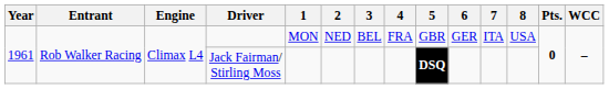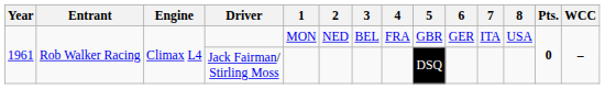Jack Fairman/ Stirling Moss | 5: bold -> normal
